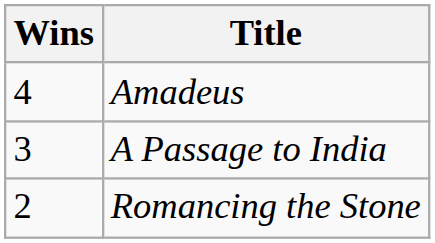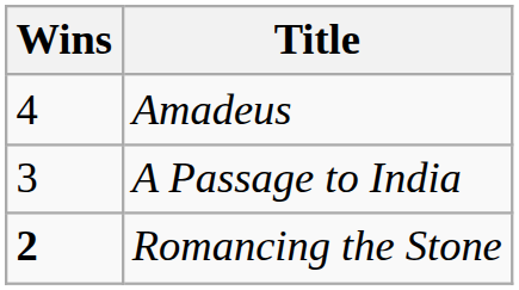Romancing the Stone | Wins: normal -> bold
